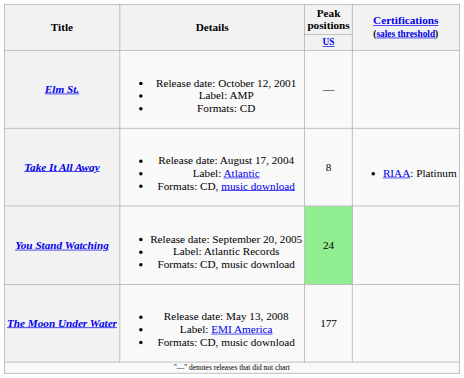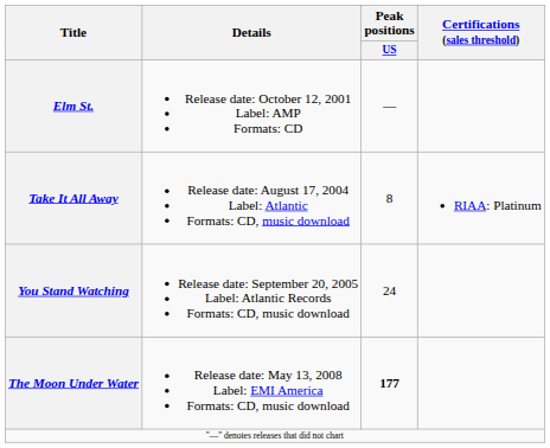You Stand Watching | Peak positions / US: lightgreen background -> no background
The Moon Under Water | Peak positions / US: normal -> bold
